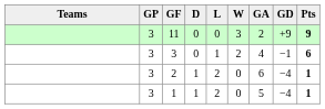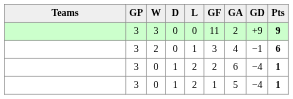columns swapped: W <-> GF
